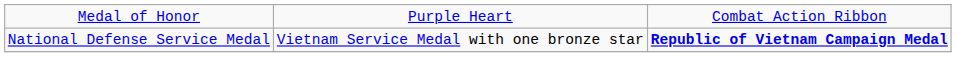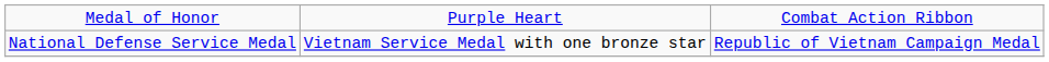National Defense Service Medal | column 3: bold -> normal
